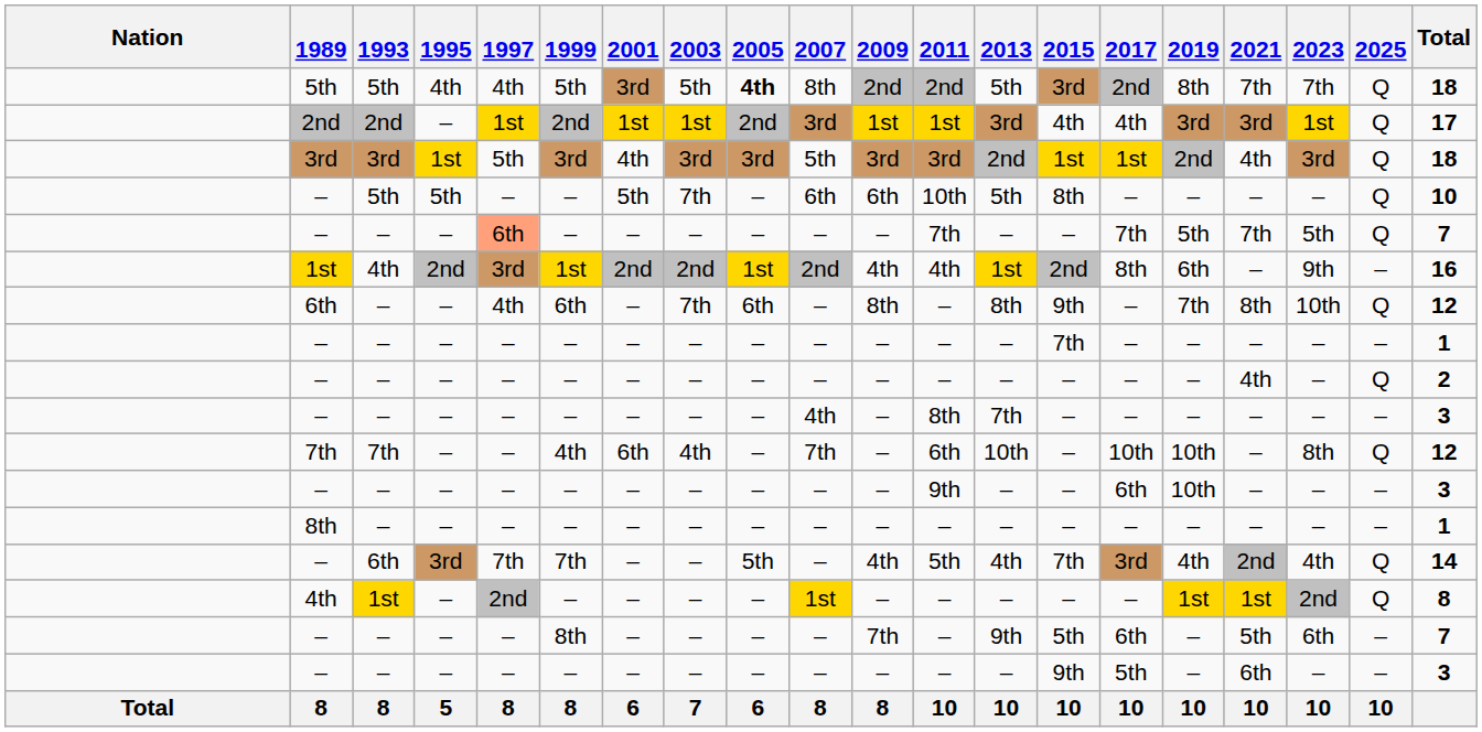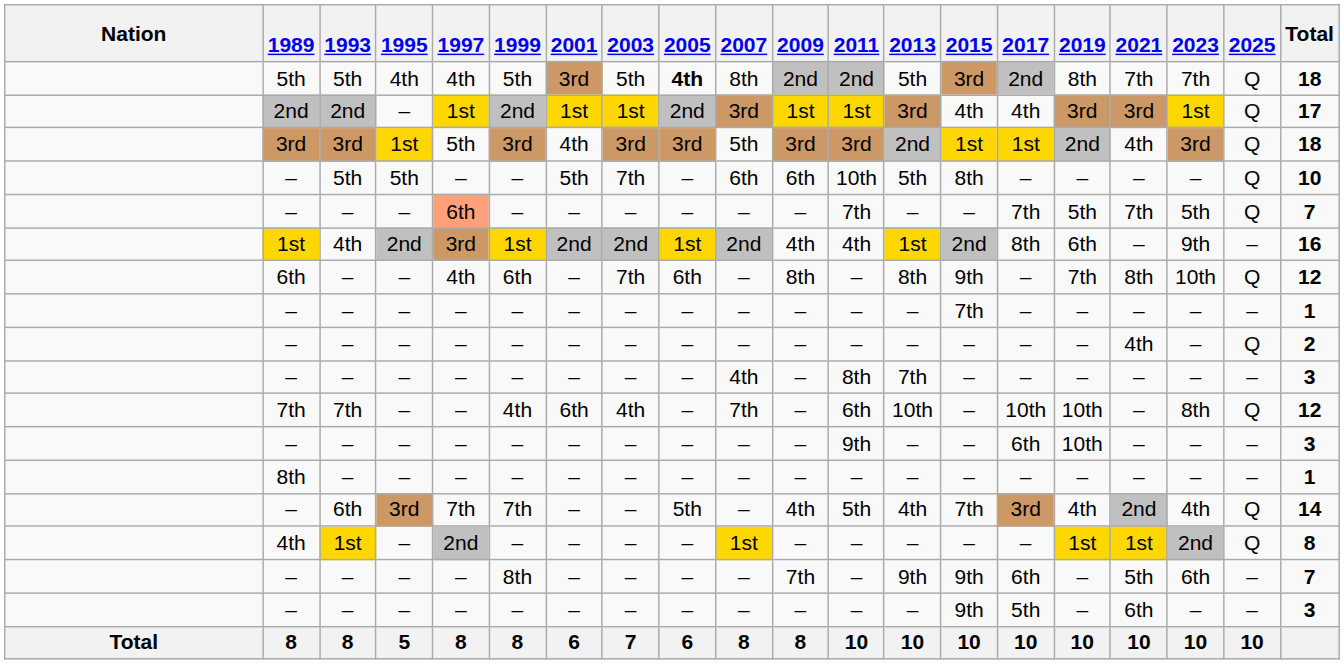row 17 | 2015: 5th -> 9th
